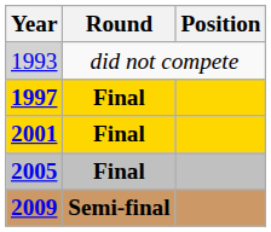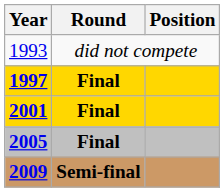1993 | Year: lightgrey background -> no background
